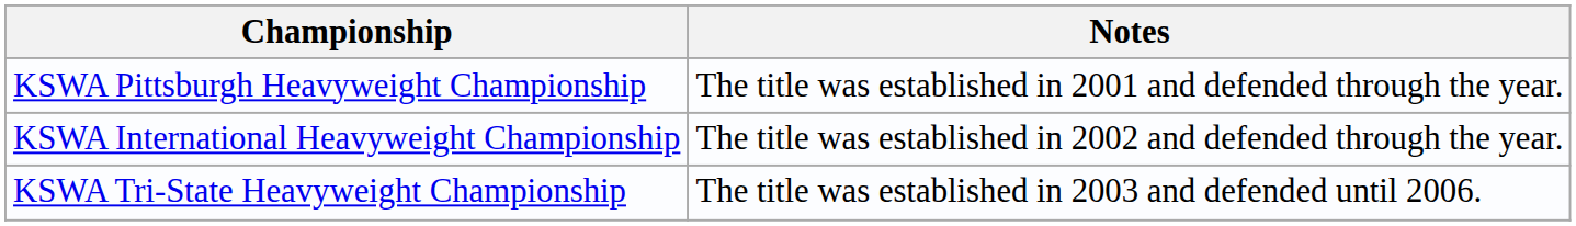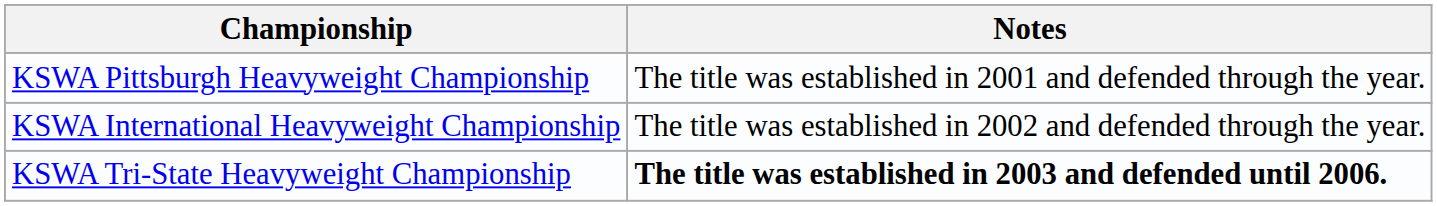KSWA Tri-State Heavyweight Championship | Notes: normal -> bold
